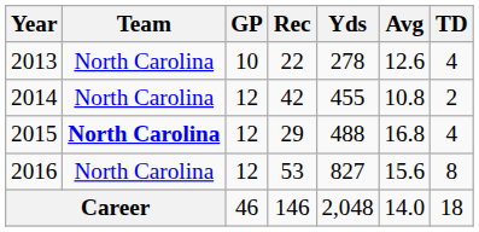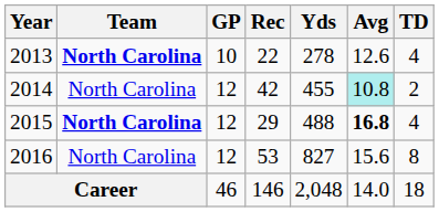2013 | Team: normal -> bold
2014 | Avg: no background -> paleturquoise background
2015 | Avg: normal -> bold
